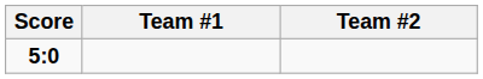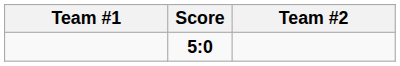columns swapped: Team #1 <-> Score
